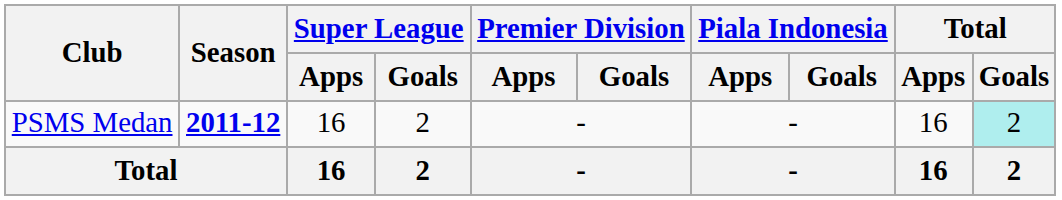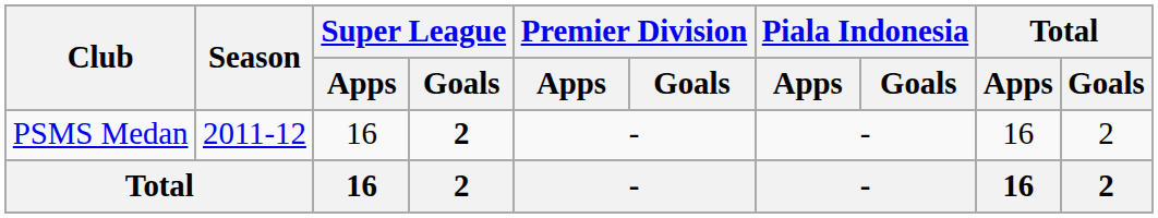PSMS Medan | Season: bold -> normal
PSMS Medan | Super League / Goals: normal -> bold
PSMS Medan | Total / Goals: paleturquoise background -> no background
